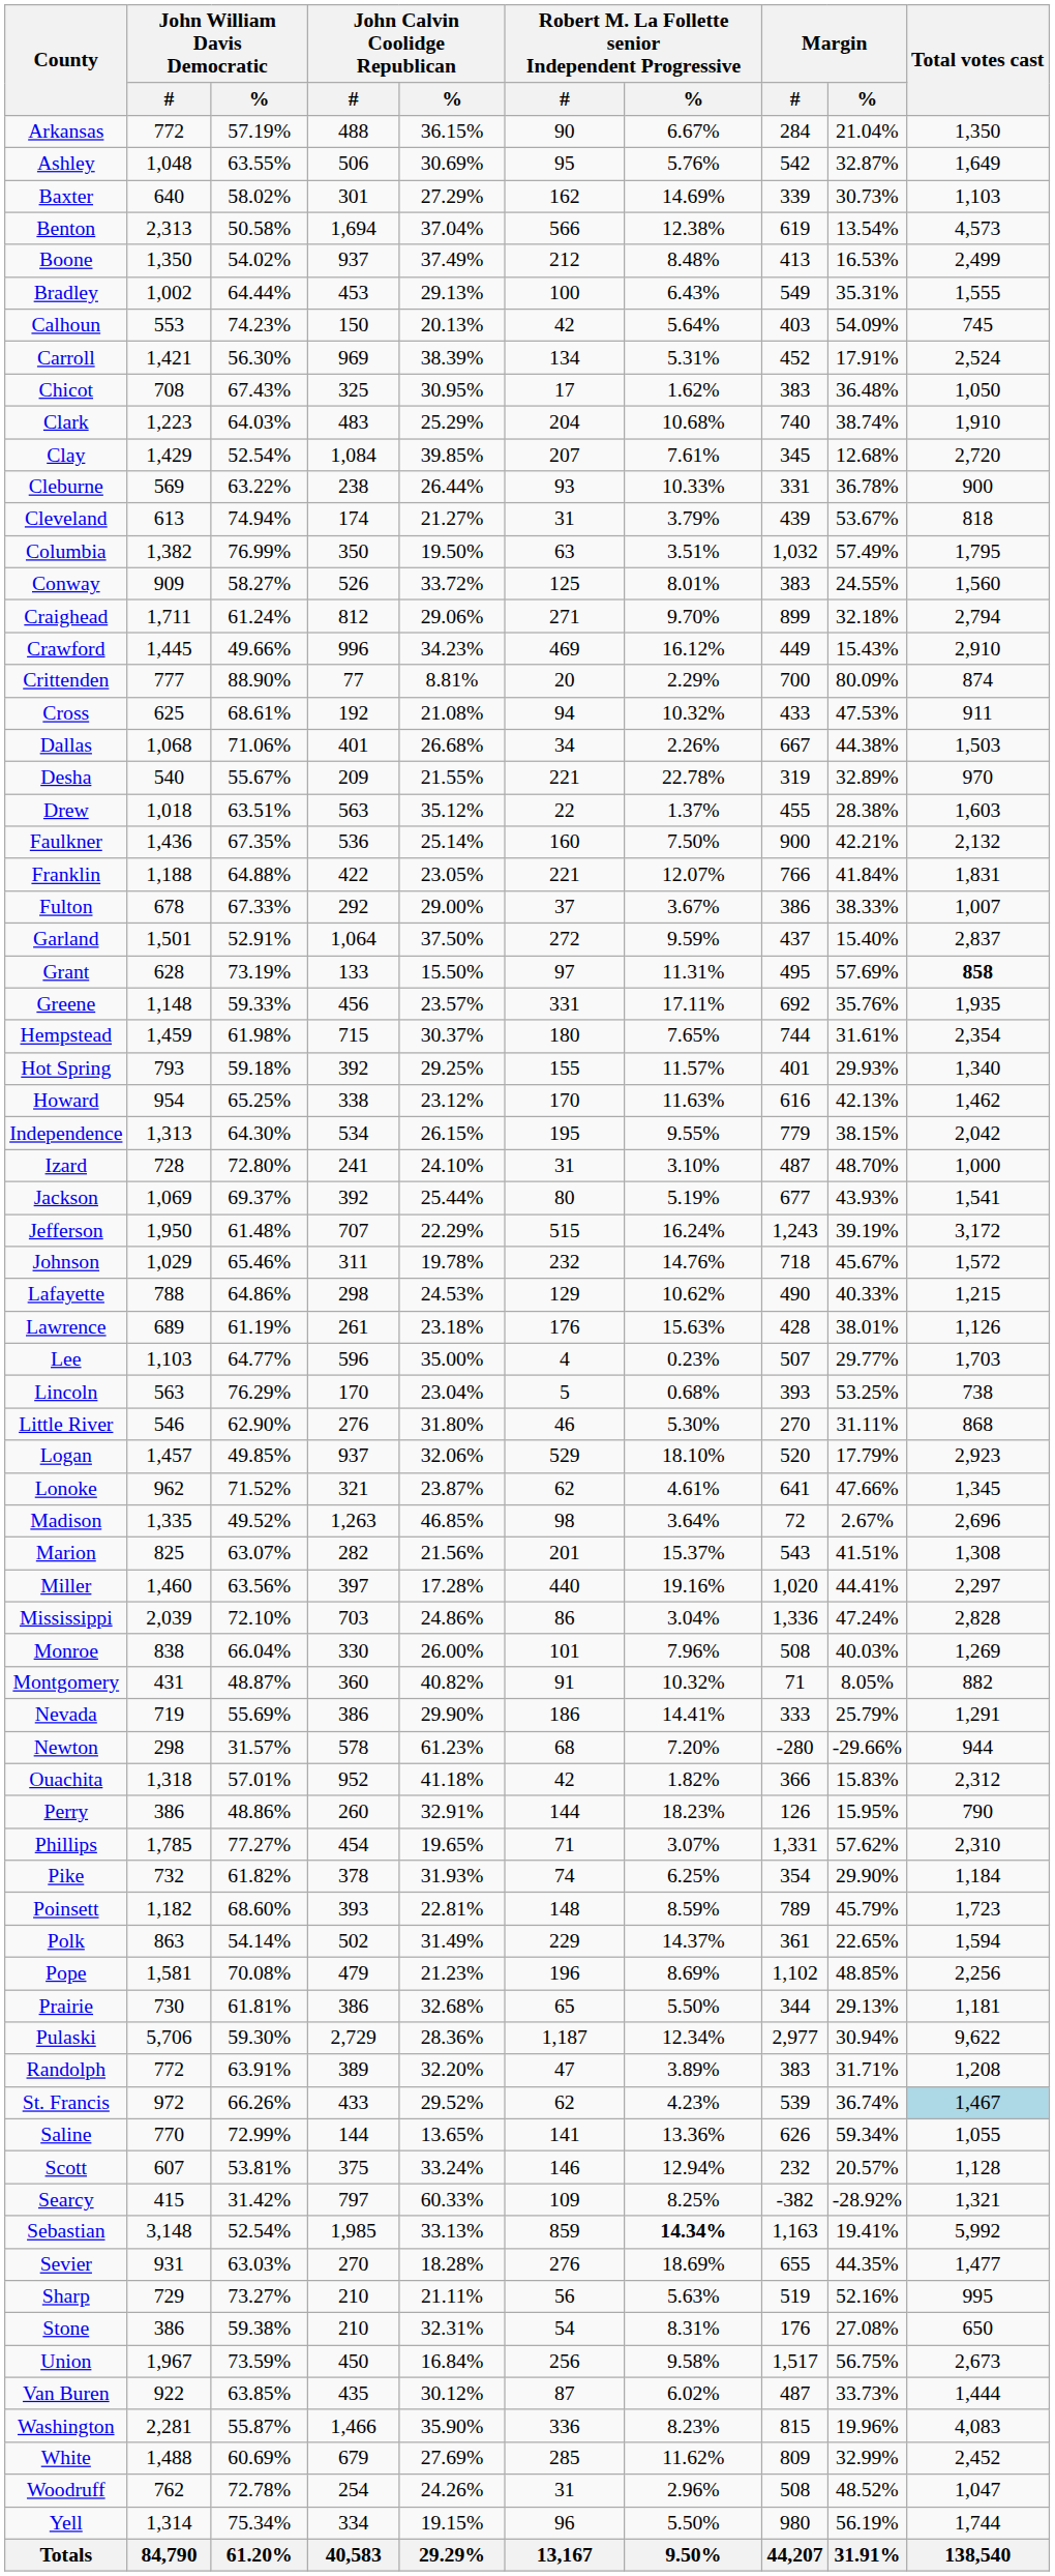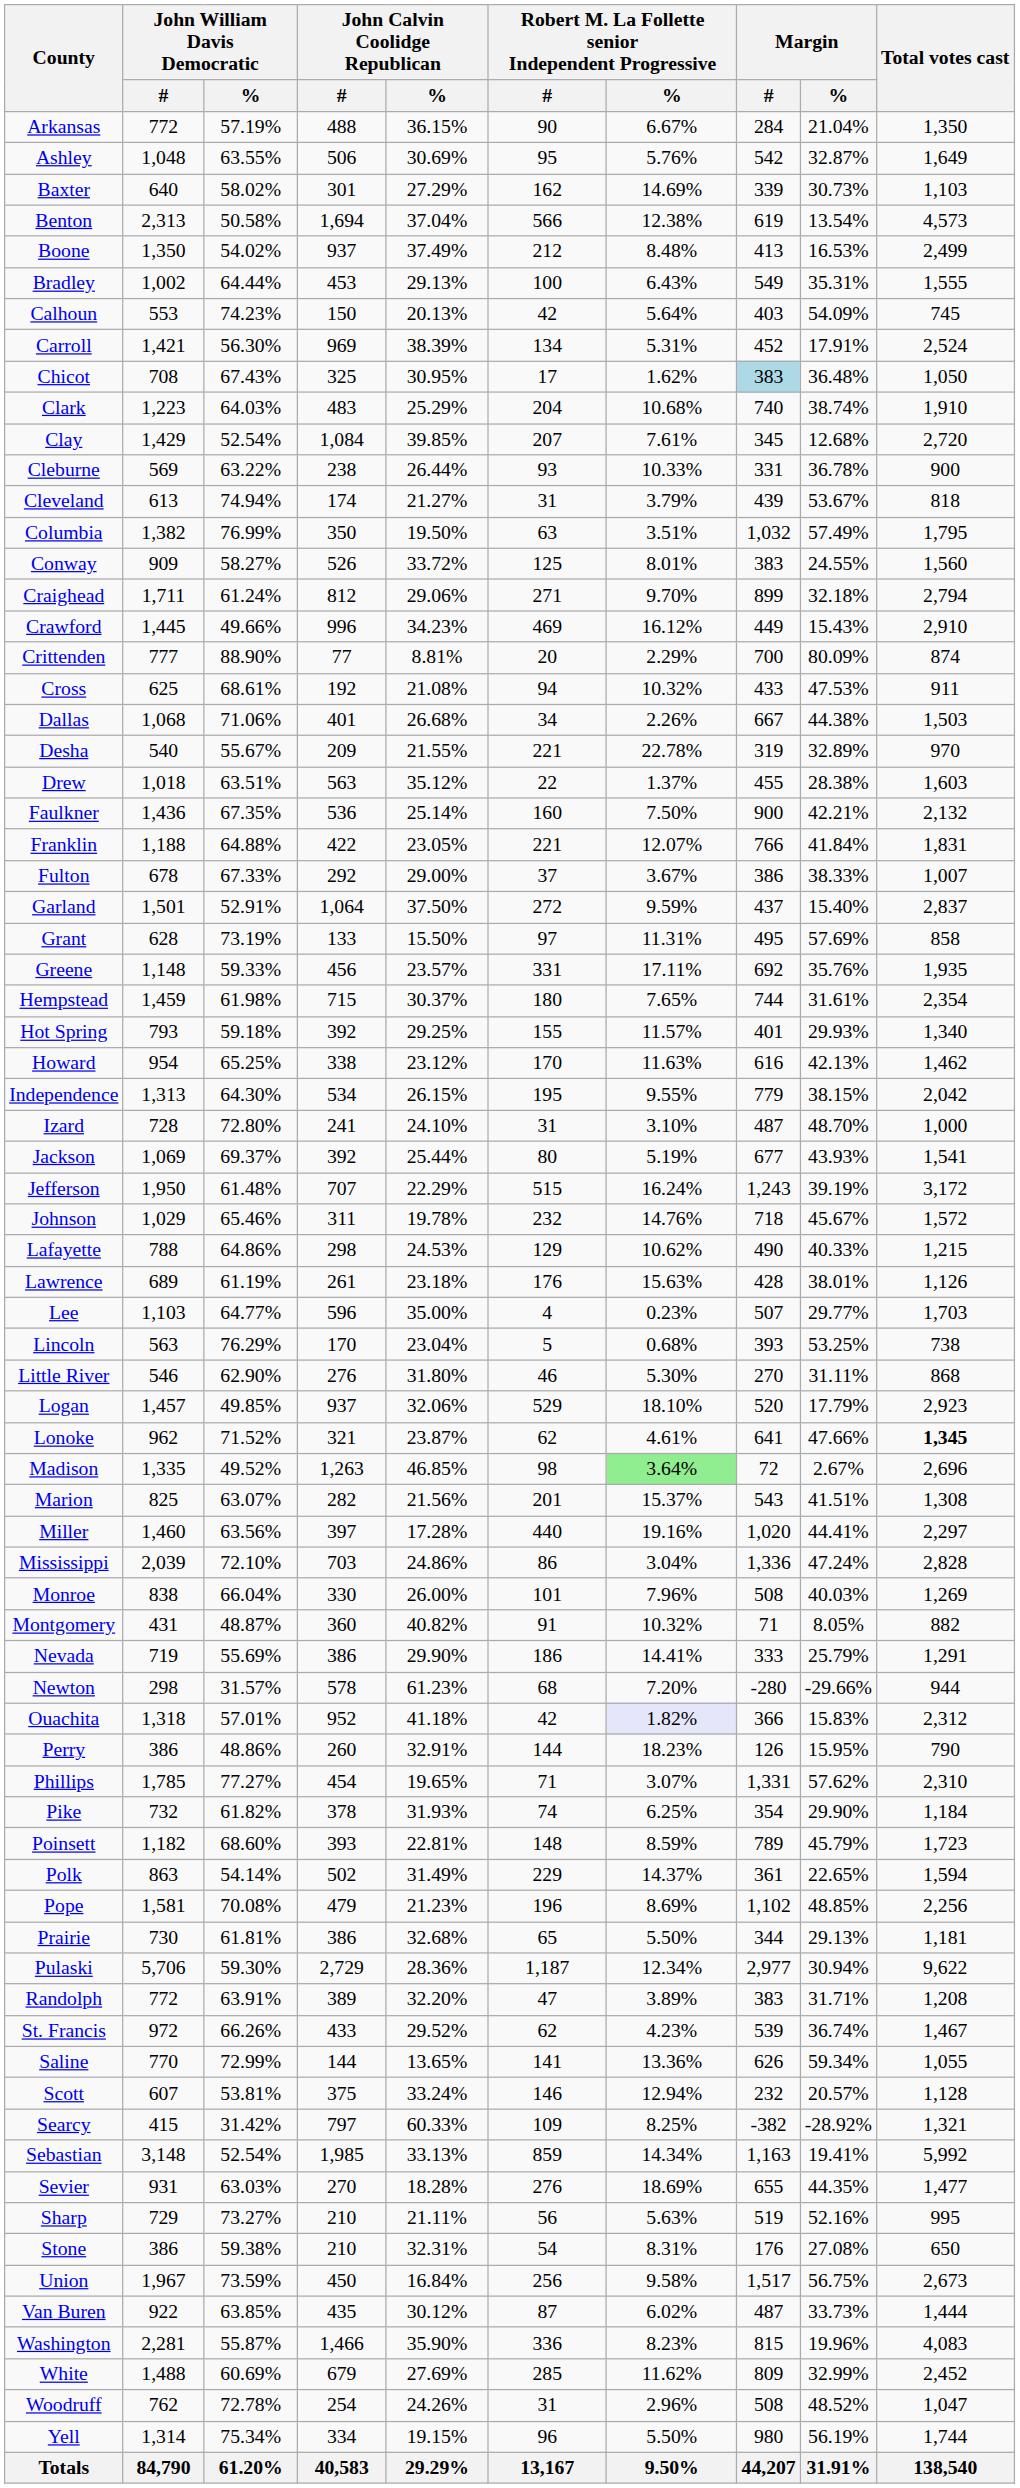Chicot | Margin / #: no background -> lightblue background
Grant | Total votes cast: bold -> normal
Lonoke | Total votes cast: normal -> bold
Madison | Robert M. La Follette senior Independent Progressive / %: no background -> lightgreen background
Ouachita | Robert M. La Follette senior Independent Progressive / %: no background -> lavender background
St. Francis | Total votes cast: lightblue background -> no background
Sebastian | Robert M. La Follette senior Independent Progressive / %: bold -> normal
